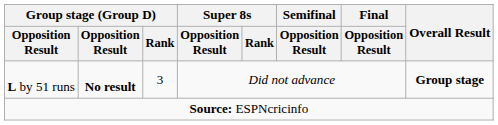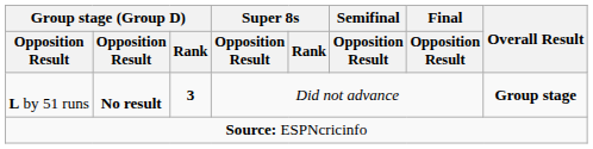L by 51 runs | Group stage (Group D) / Rank: normal -> bold
